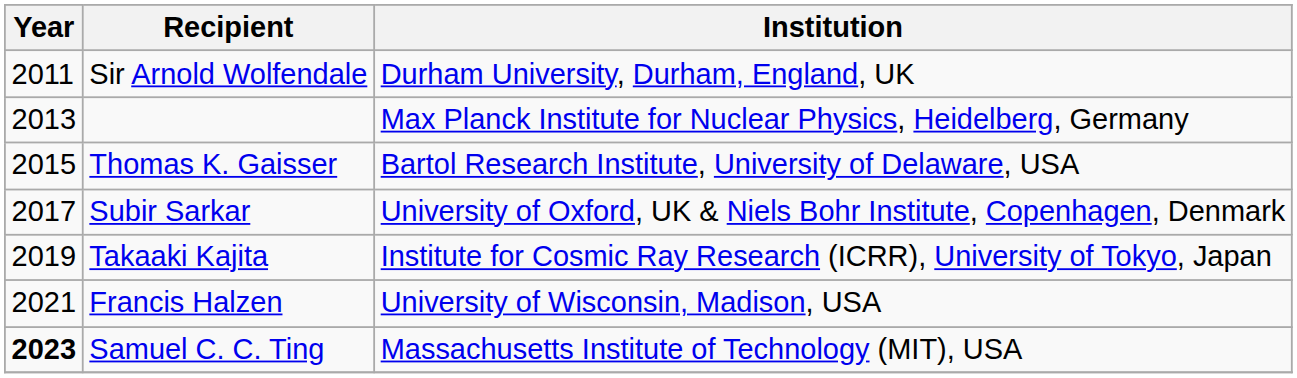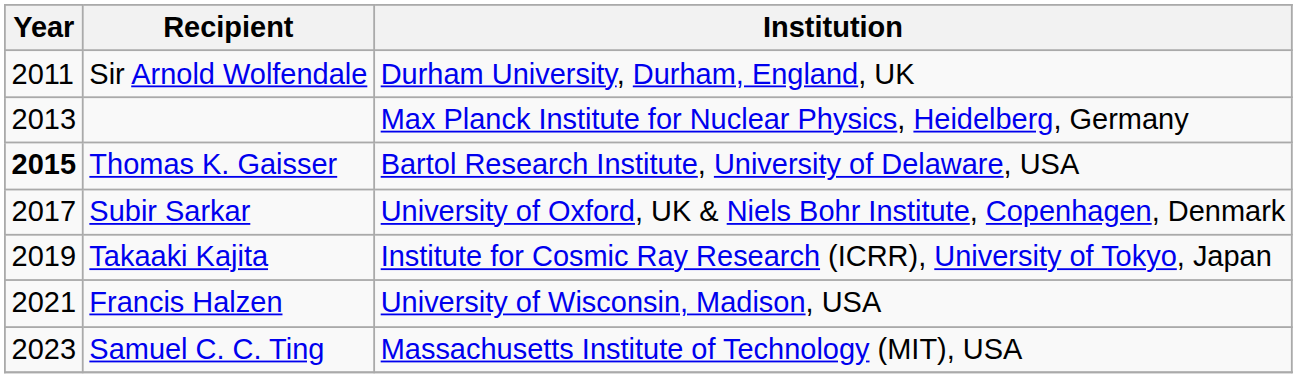Thomas K. Gaisser | Year: normal -> bold
Samuel C. C. Ting | Year: bold -> normal
